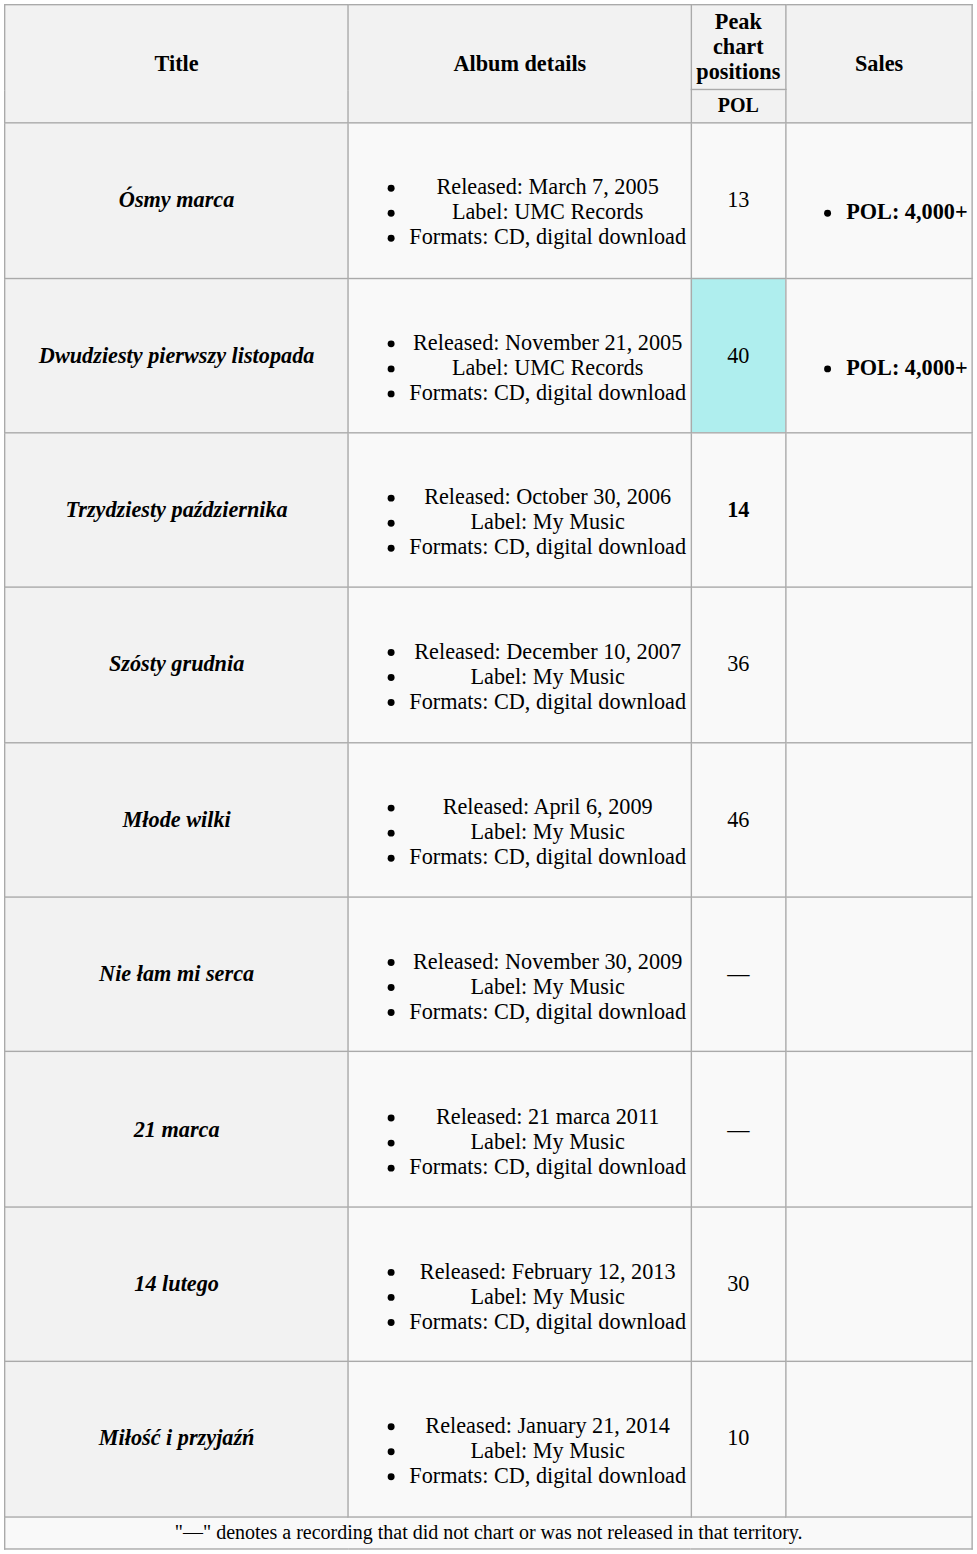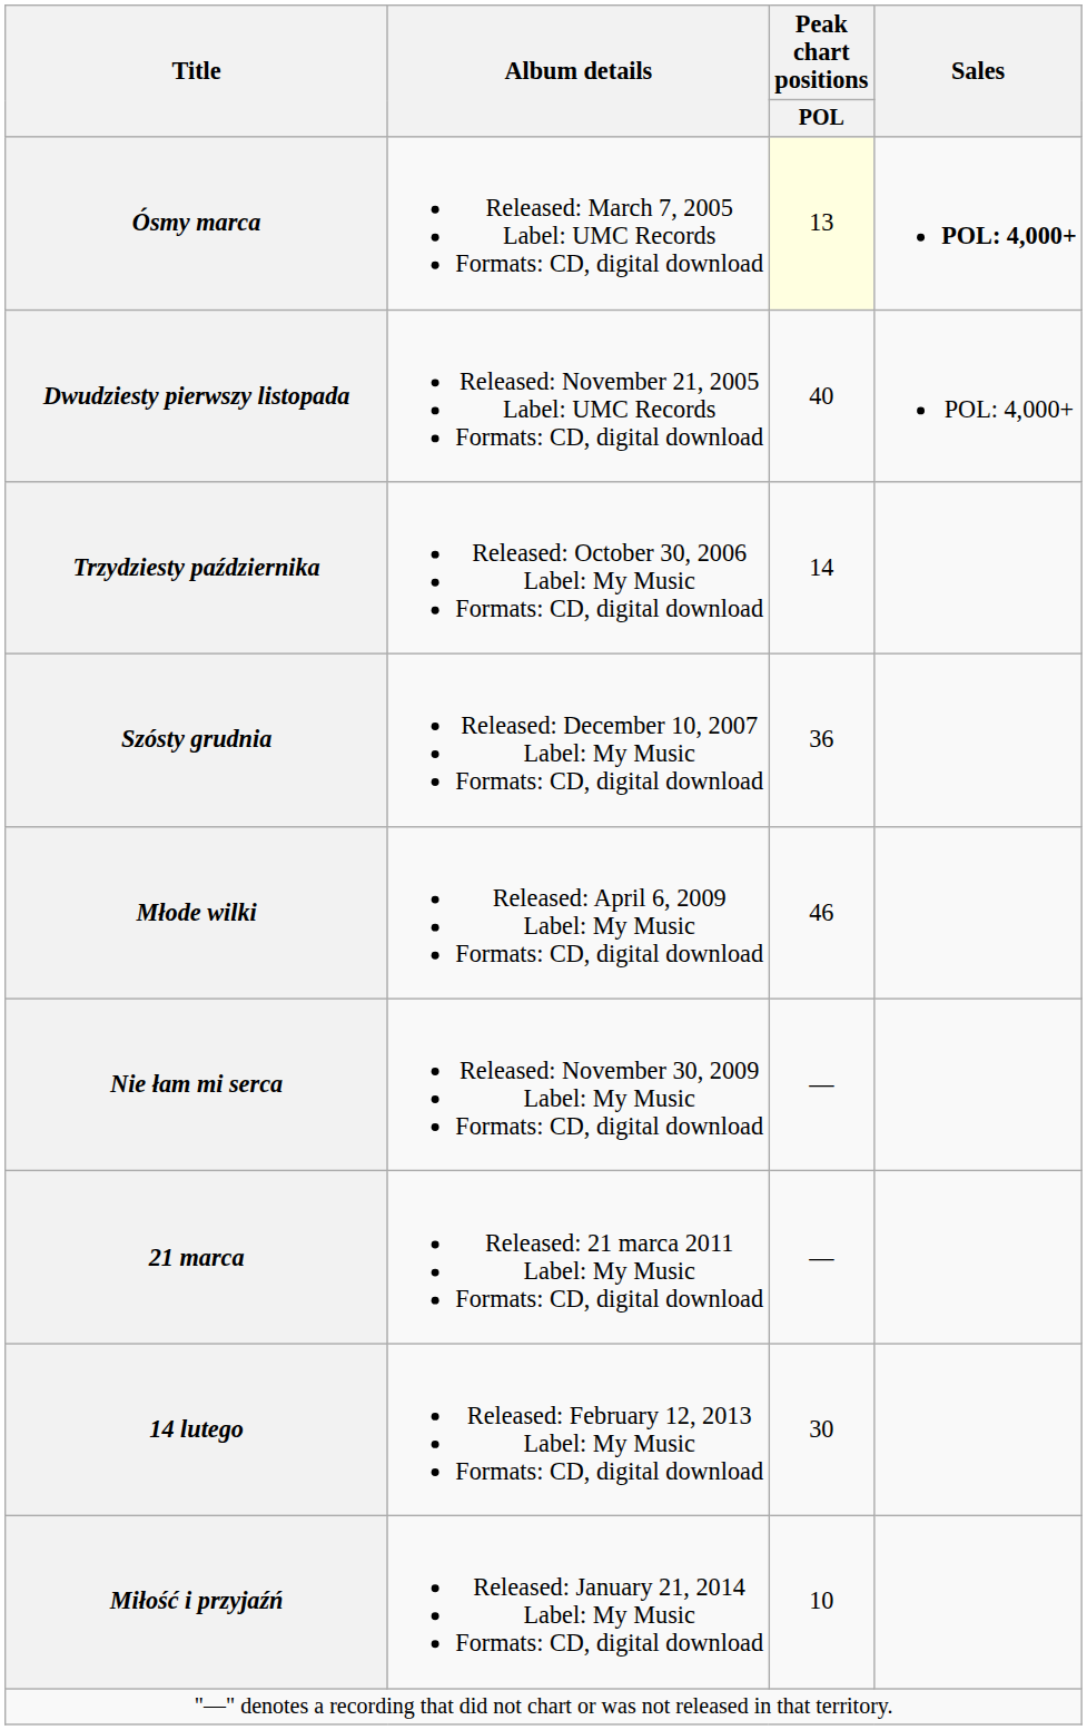Ósmy marca | Peak chart positions / POL: no background -> lightyellow background
Dwudziesty pierwszy listopada | Peak chart positions / POL: paleturquoise background -> no background
Dwudziesty pierwszy listopada | Sales: bold -> normal
Trzydziesty października | Peak chart positions / POL: bold -> normal
